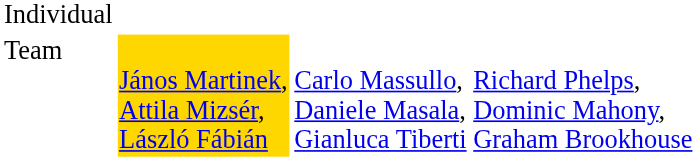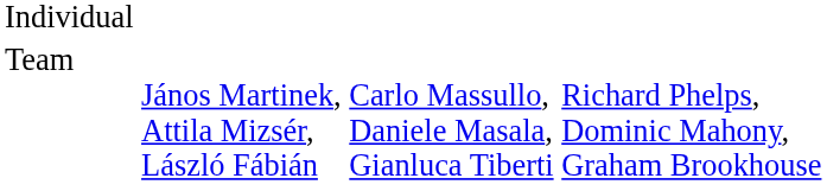Team | column 2: gold background -> no background
